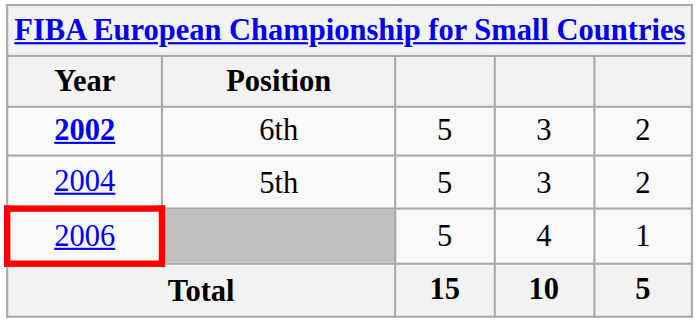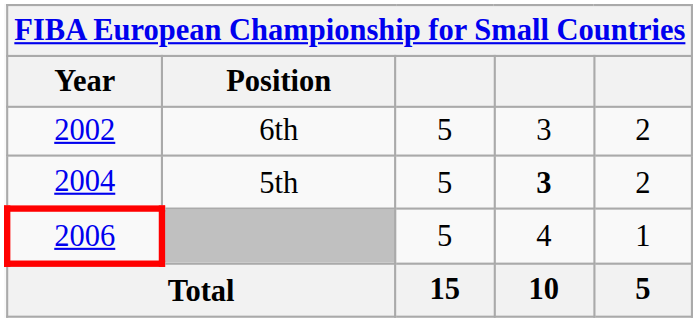6th | Year: bold -> normal
5th | column 4: normal -> bold
